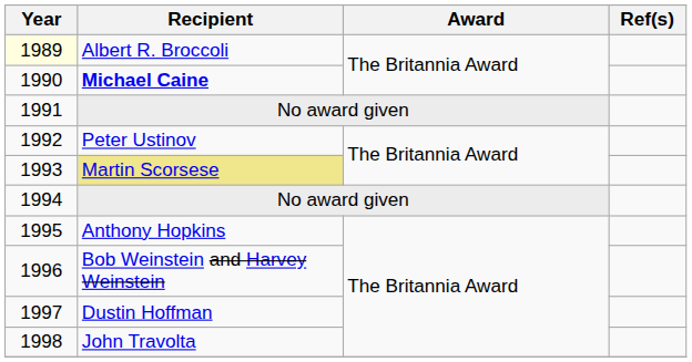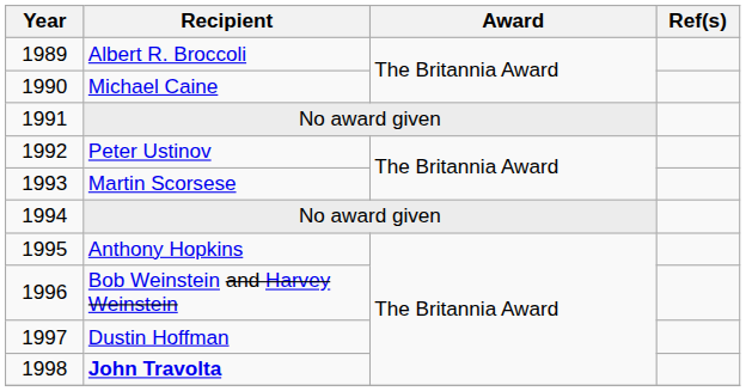Albert R. Broccoli | Year: lightyellow background -> no background
Michael Caine | Recipient: bold -> normal
Martin Scorsese | Recipient: khaki background -> no background
John Travolta | Recipient: normal -> bold
